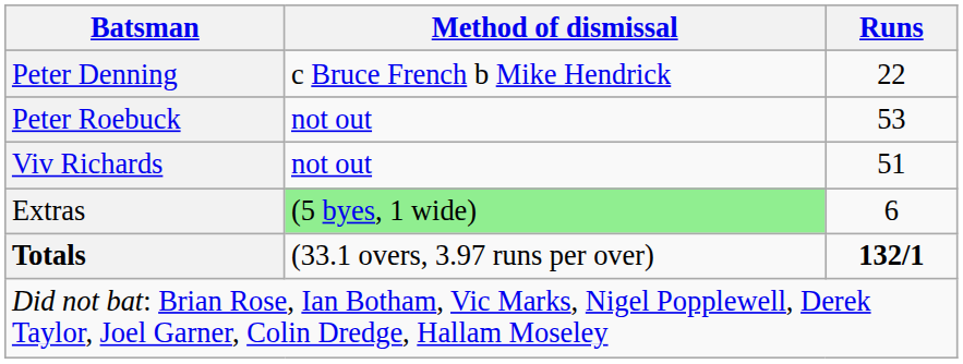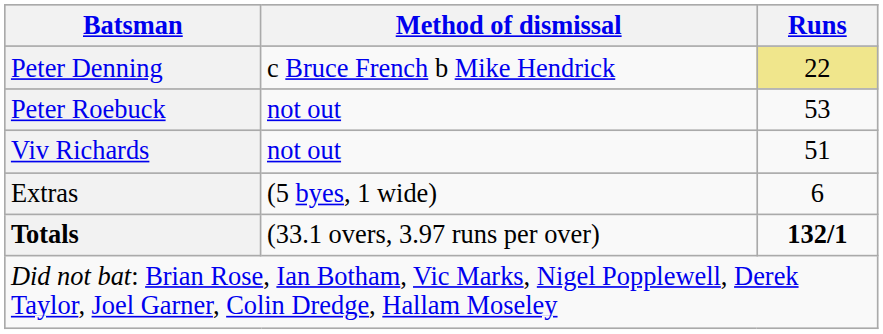Peter Denning | Runs: no background -> khaki background
Extras | Method of dismissal: lightgreen background -> no background
